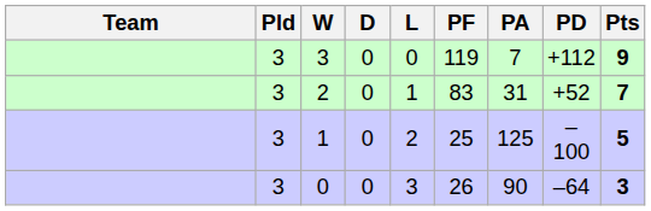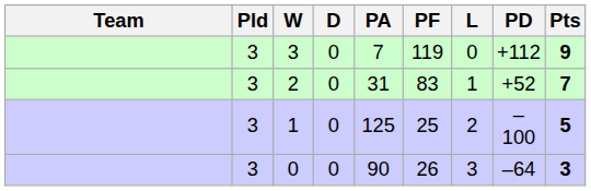columns swapped: L <-> PA
